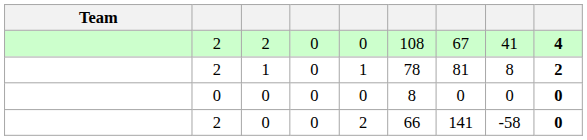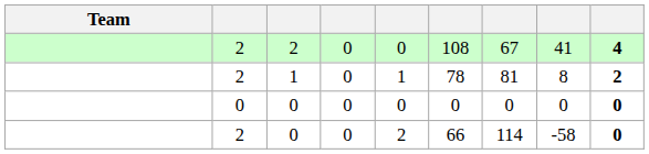row 4 | column 6: 8 -> 0
row 5 | column 7: 141 -> 114
